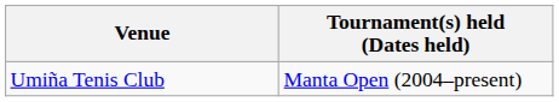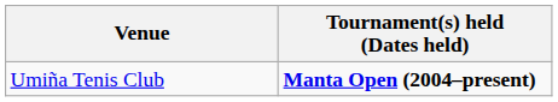Umiña Tenis Club | Tournament(s) held (Dates held): normal -> bold
